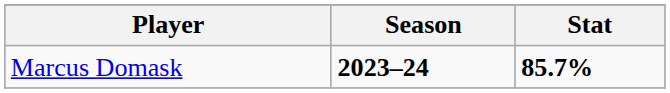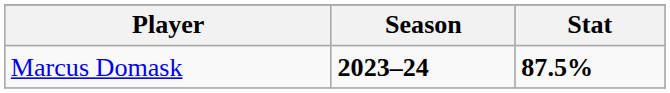Marcus Domask | Stat: 85.7% -> 87.5%
